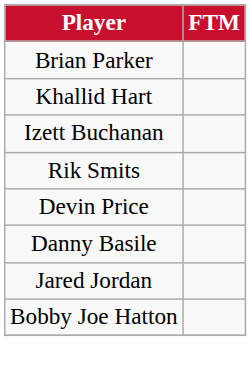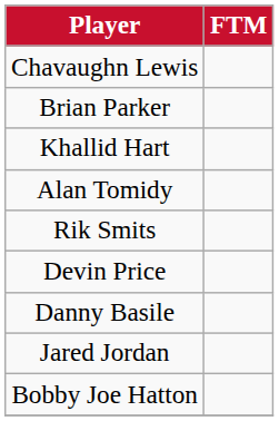+ row: Chavaughn Lewis
+ row: Alan Tomidy
- row: Izett Buchanan
